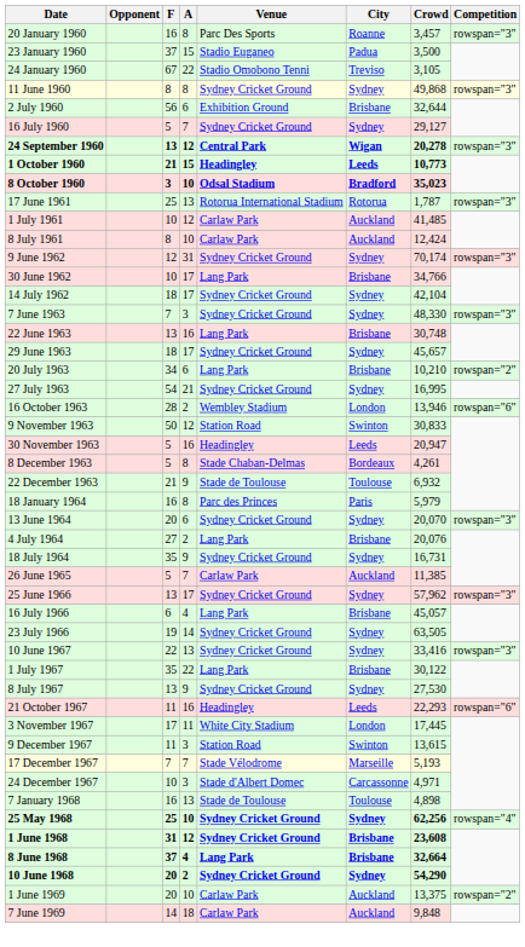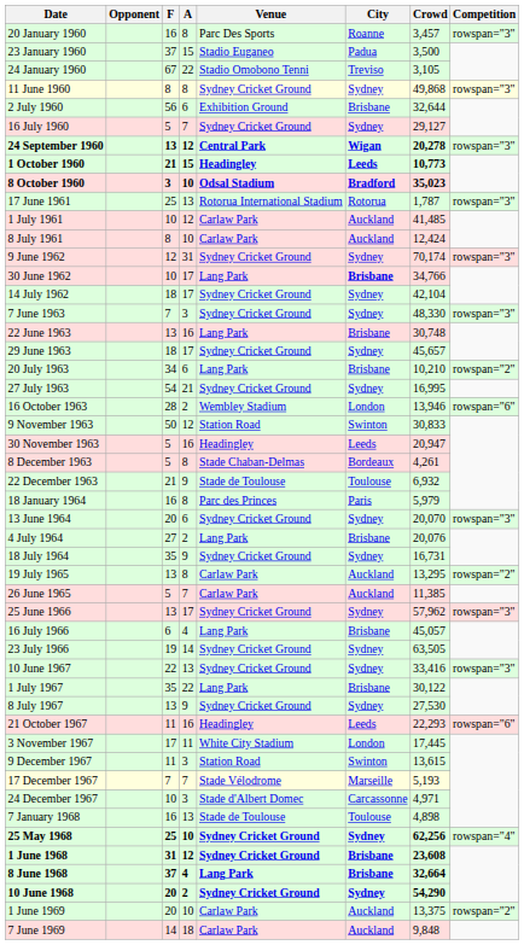30 June 1962 | City: normal -> bold
+ row: 19 July 1965 | 13 | 8 | Carlaw Park | Auckland | 13,295 | rowspan="2"
